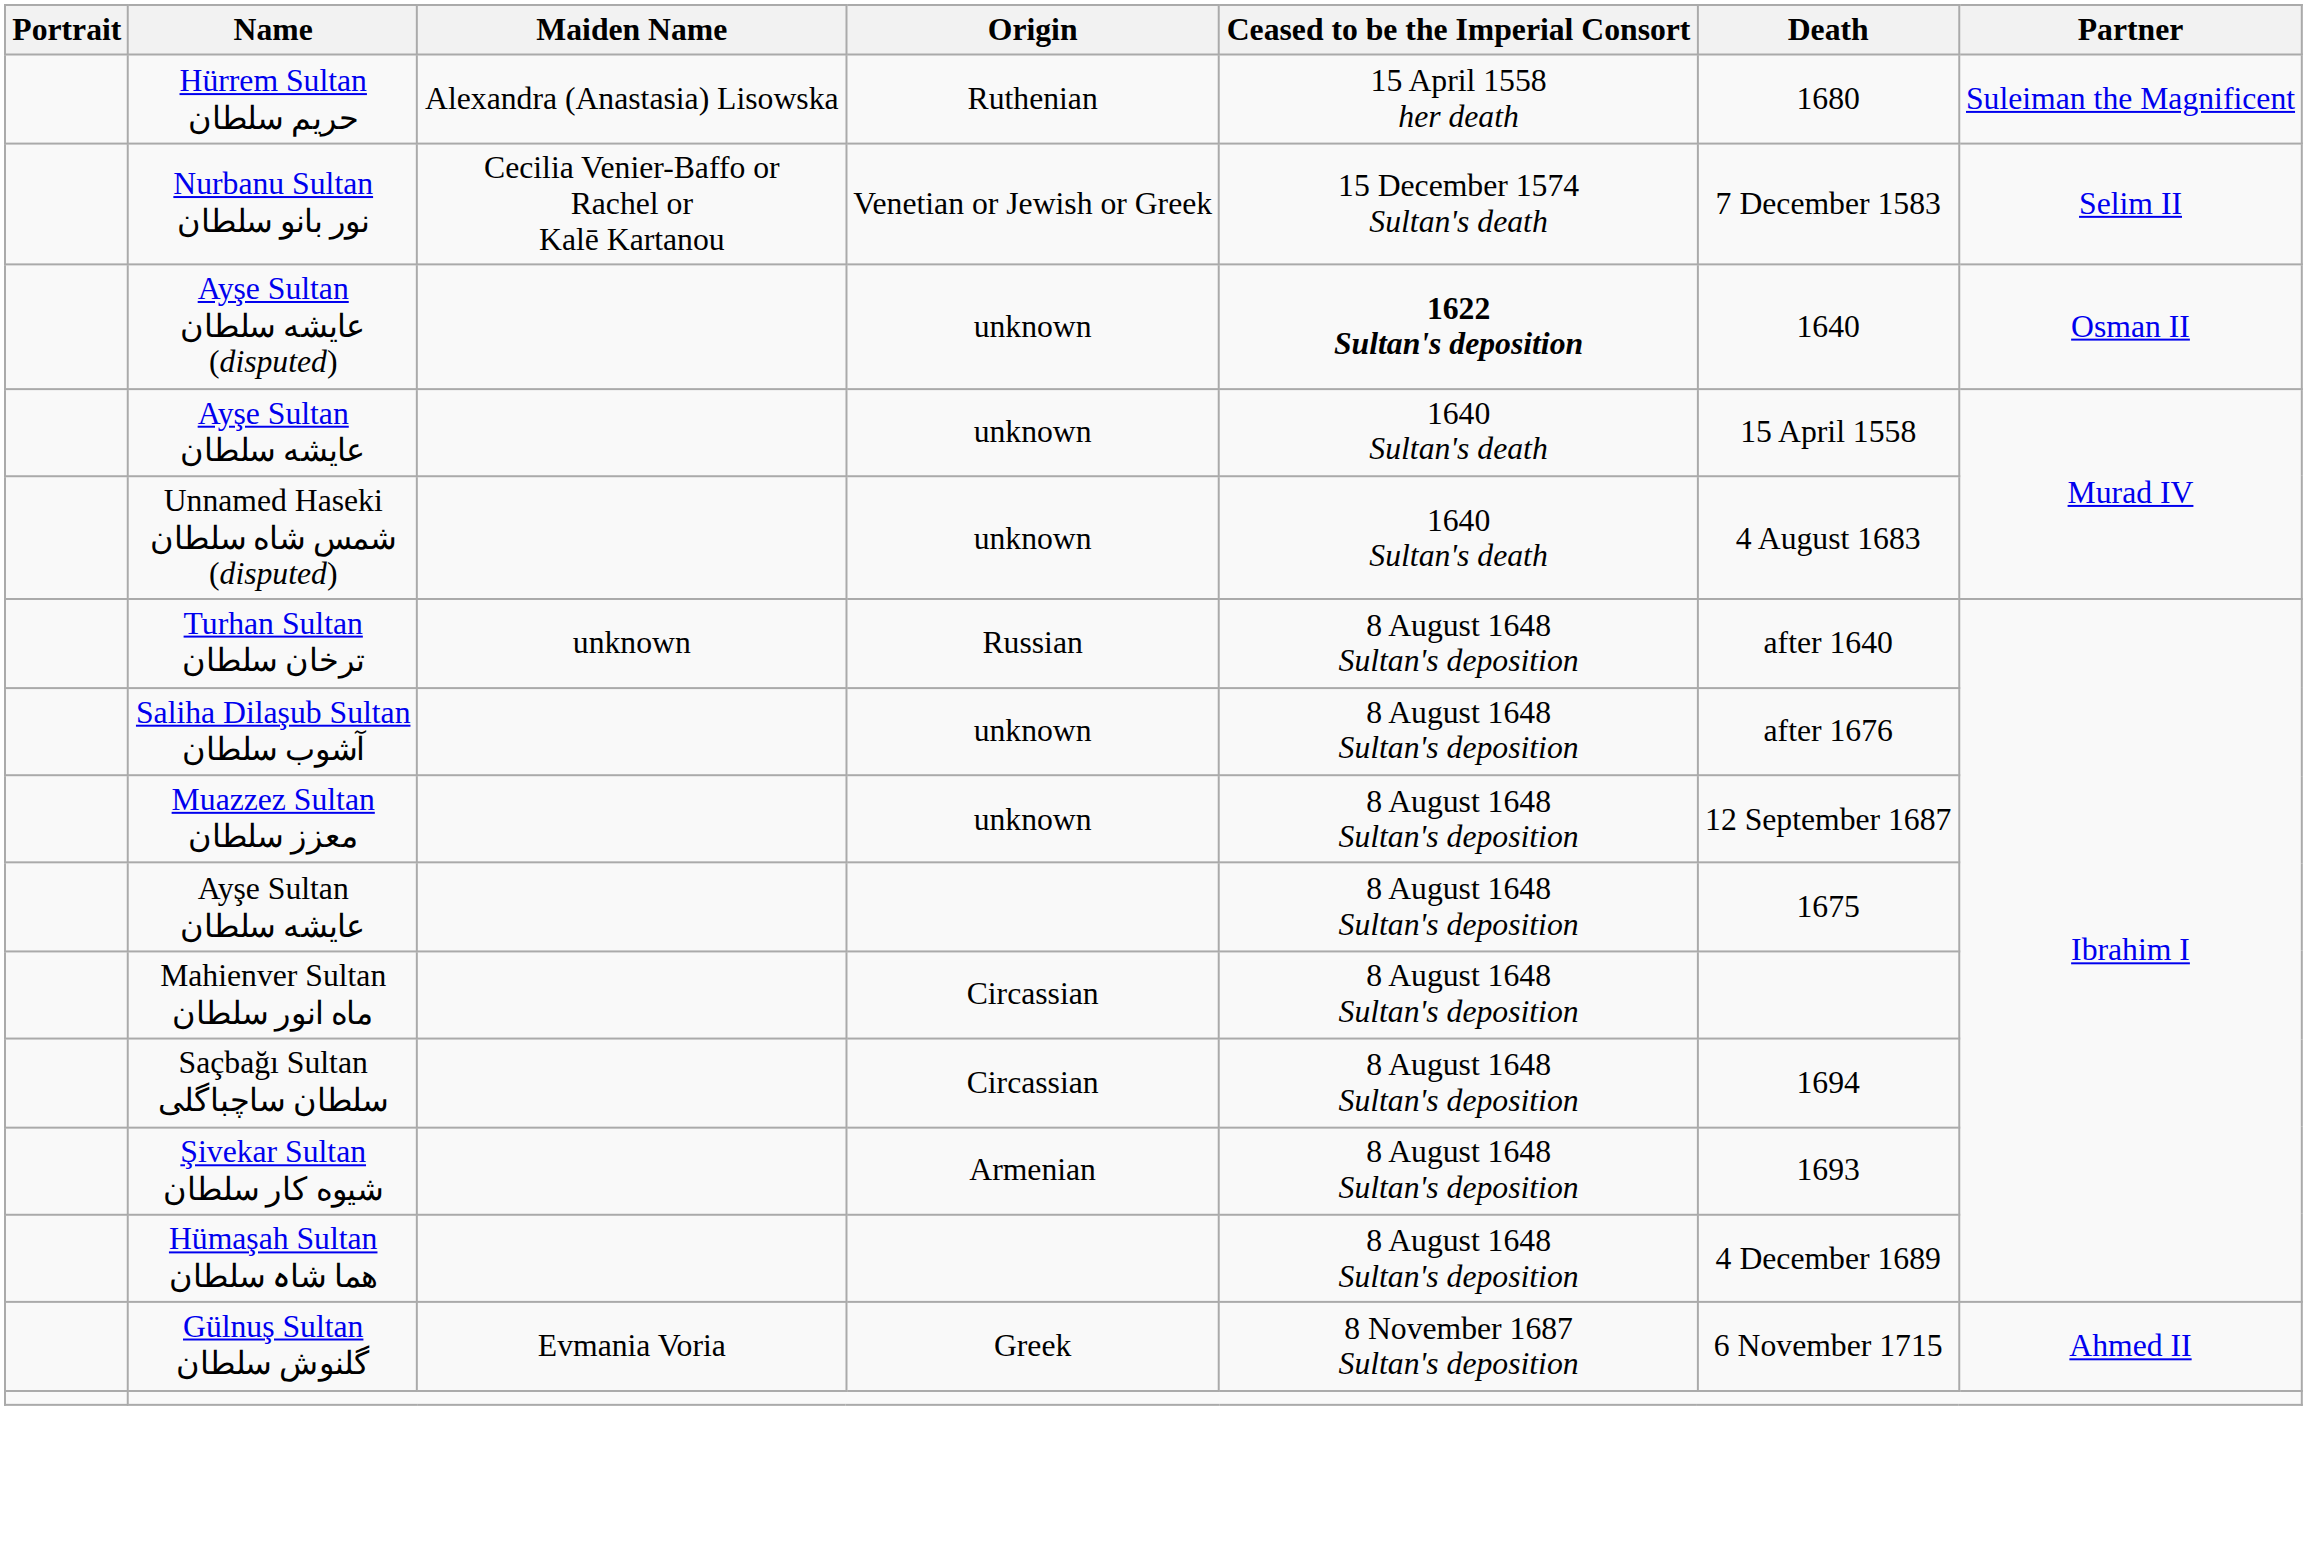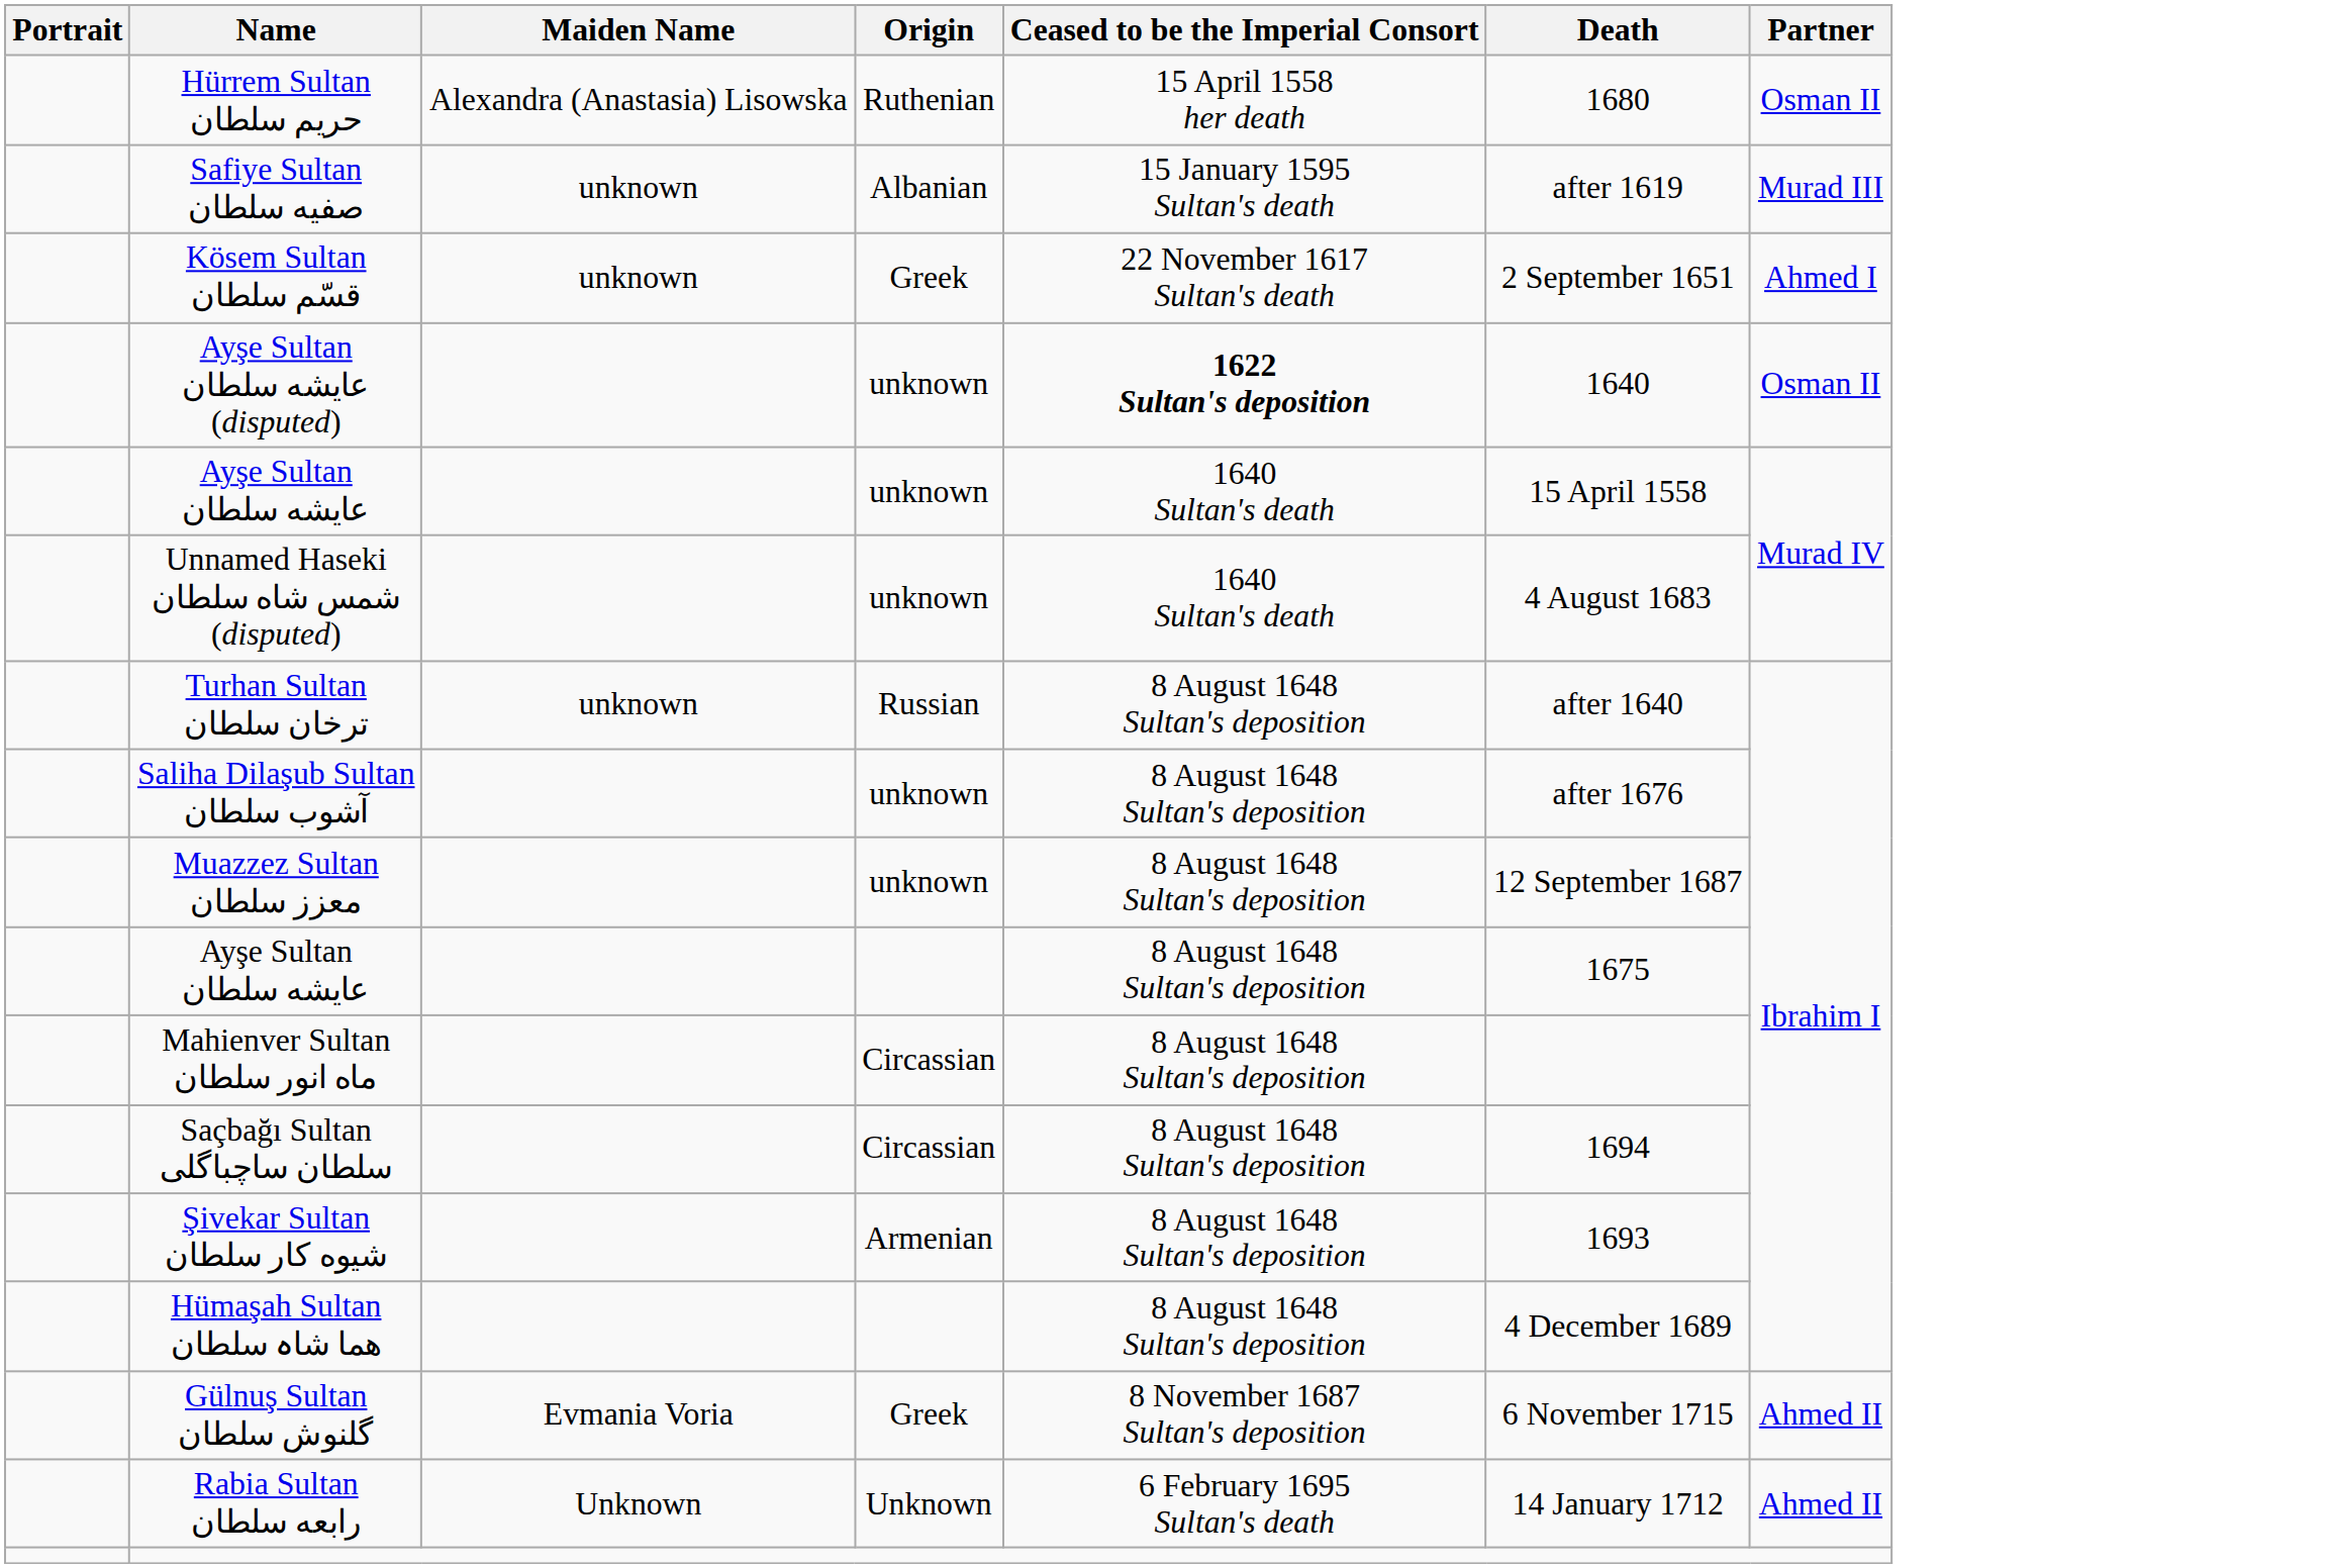Hürrem Sultan حریم سلطان | Partner: Suleiman the Magnificent -> Osman II
- row: Nurbanu Sultan نور بانو سلطان | Cecilia Venier-Baffo or Rachel or Kalē Kartanou | Venetian or Jewish or Greek | 15 December 1574 Sultan's death | 7 December 1583 | Selim II
+ row: Safiye Sultan صفیه سلطان | unknown | Albanian | 15 January 1595 Sultan's death | after 1619 | Murad III
+ row: Kösem Sultan قسّم سلطان | unknown | Greek | 22 November 1617 Sultan's death | 2 September 1651 | Ahmed I
+ row: Rabia Sultan رابعه سلطان | Unknown | Unknown | 6 February 1695 Sultan's death | 14 January 1712 | Ahmed II
